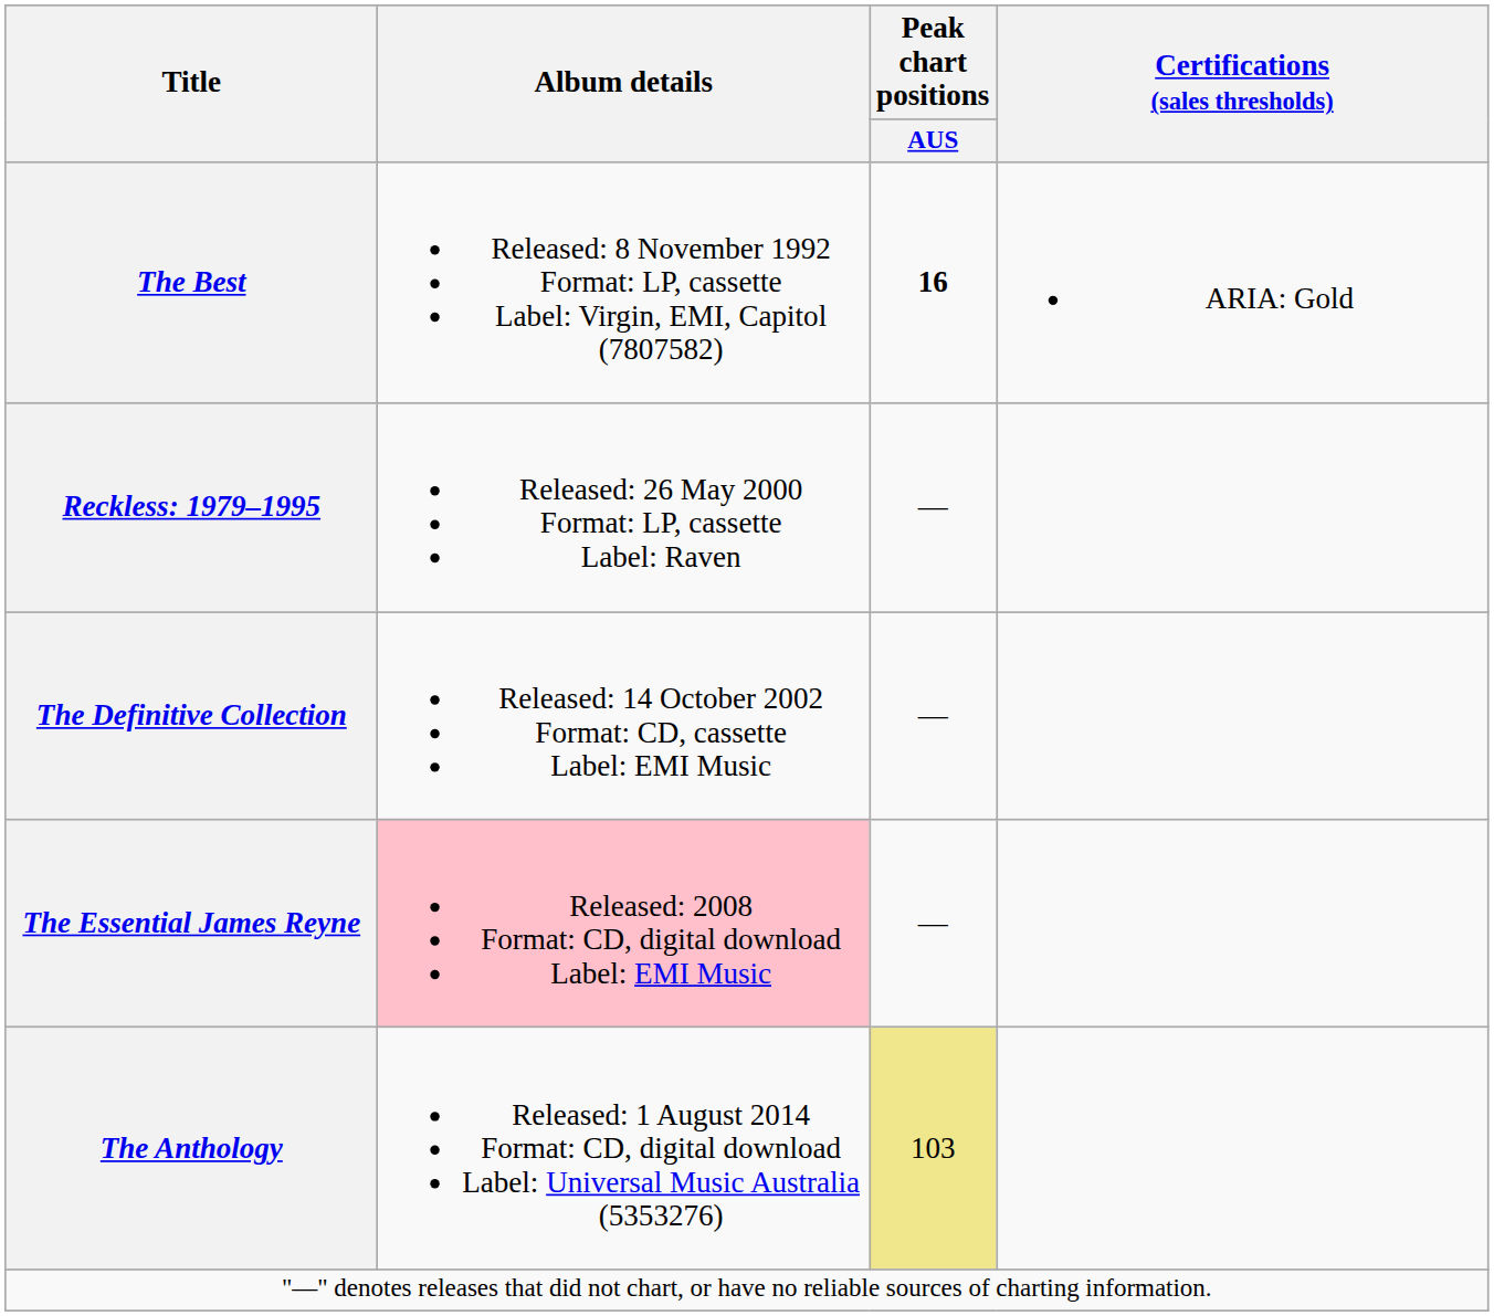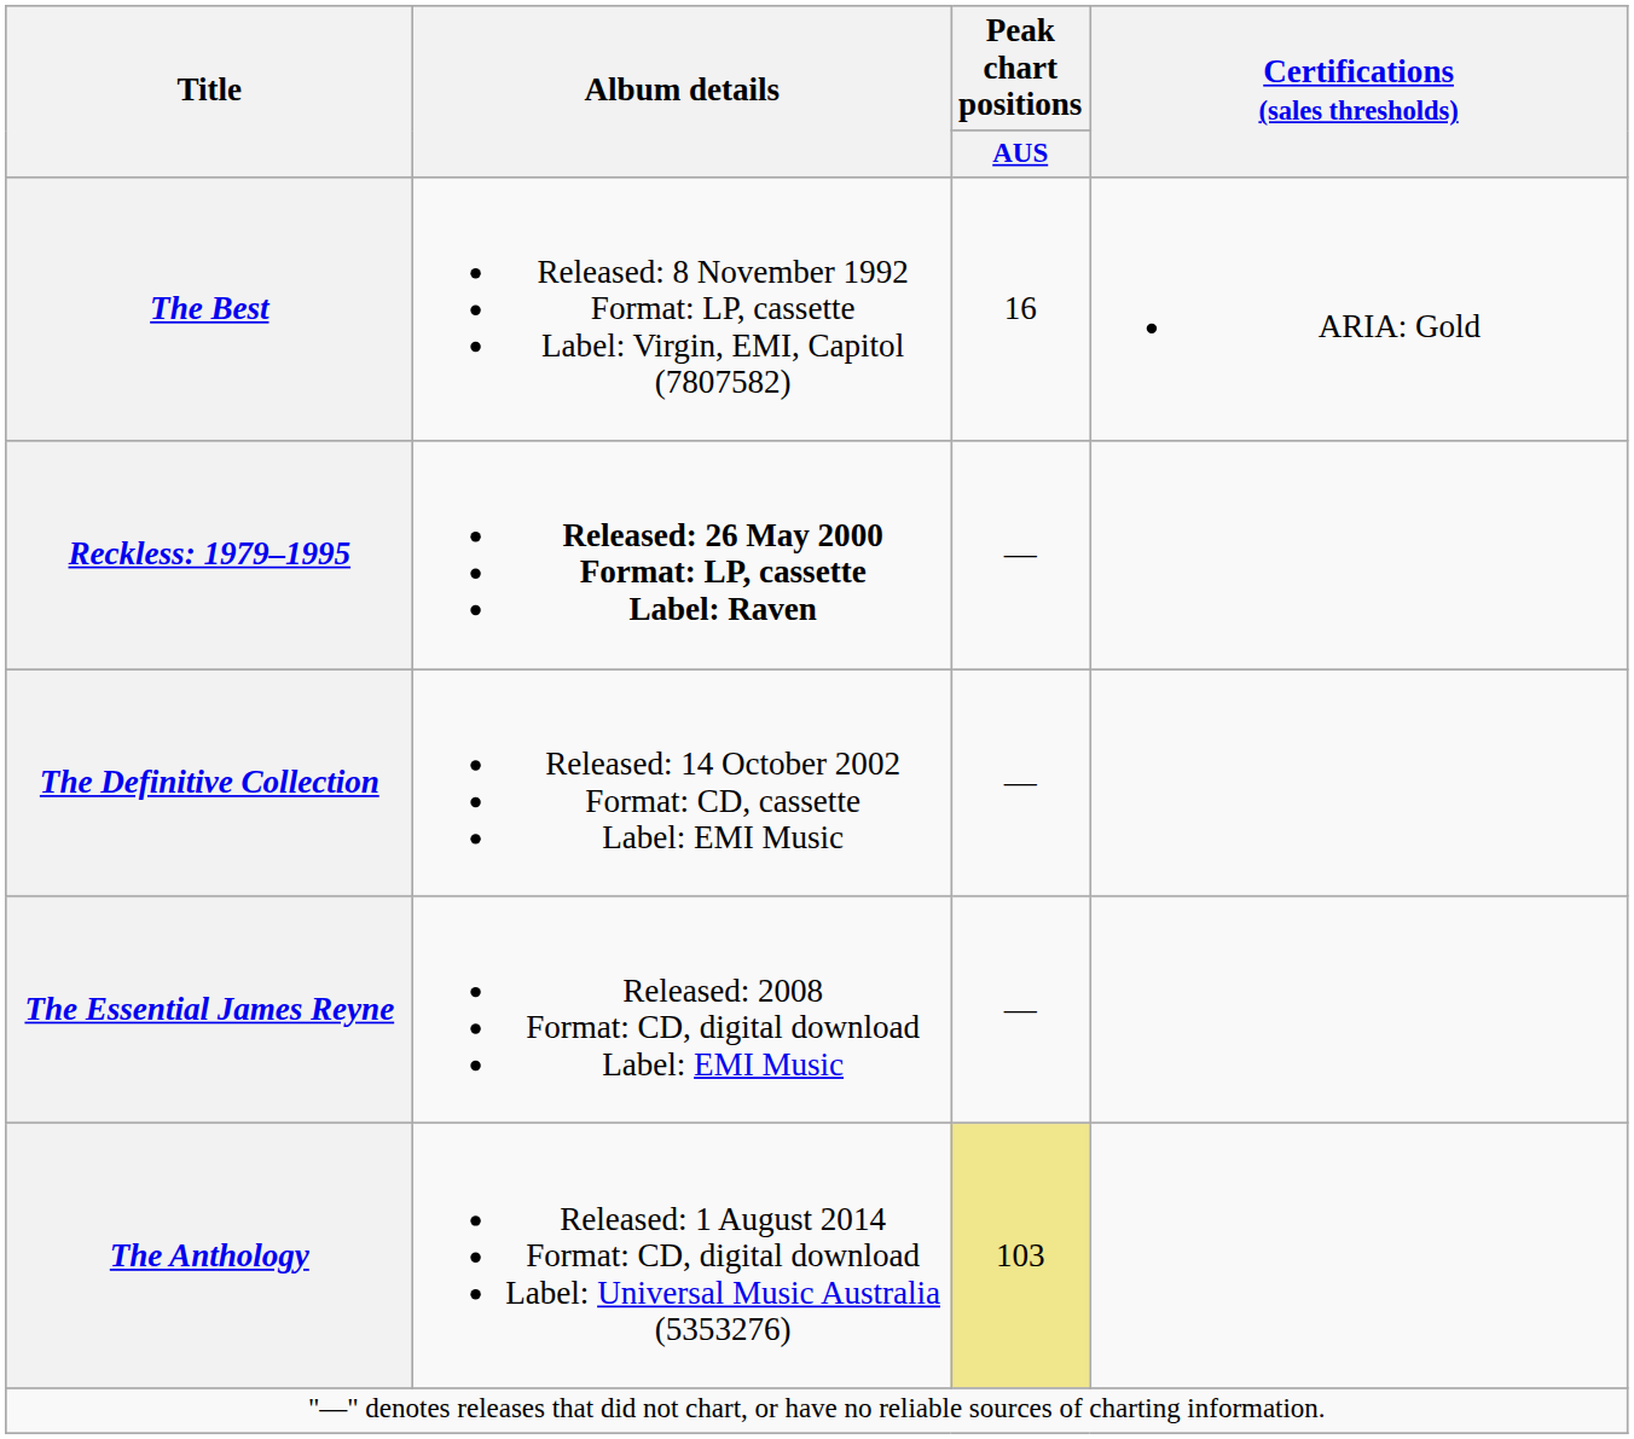The Best | Peak chart positions / AUS: bold -> normal
Reckless: 1979–1995 | Album details: normal -> bold
The Essential James Reyne | Album details: pink background -> no background
